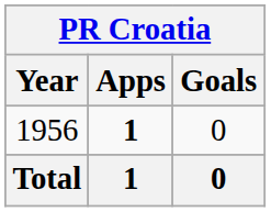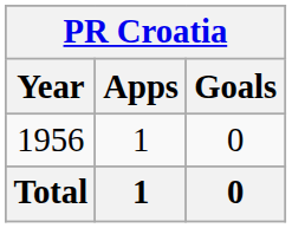1956 | Apps: bold -> normal
